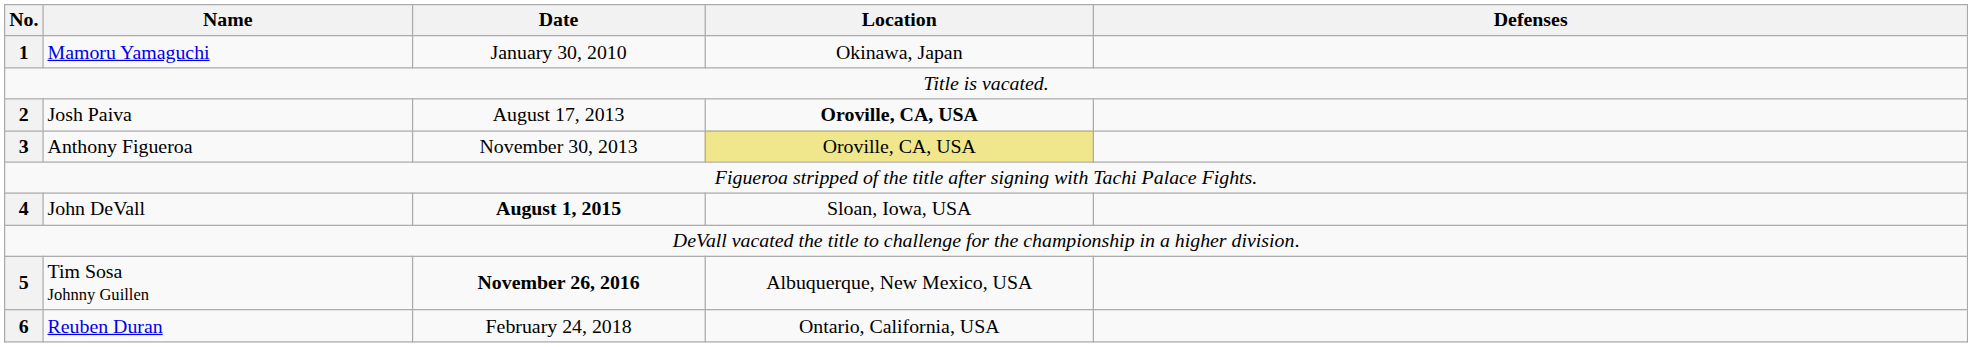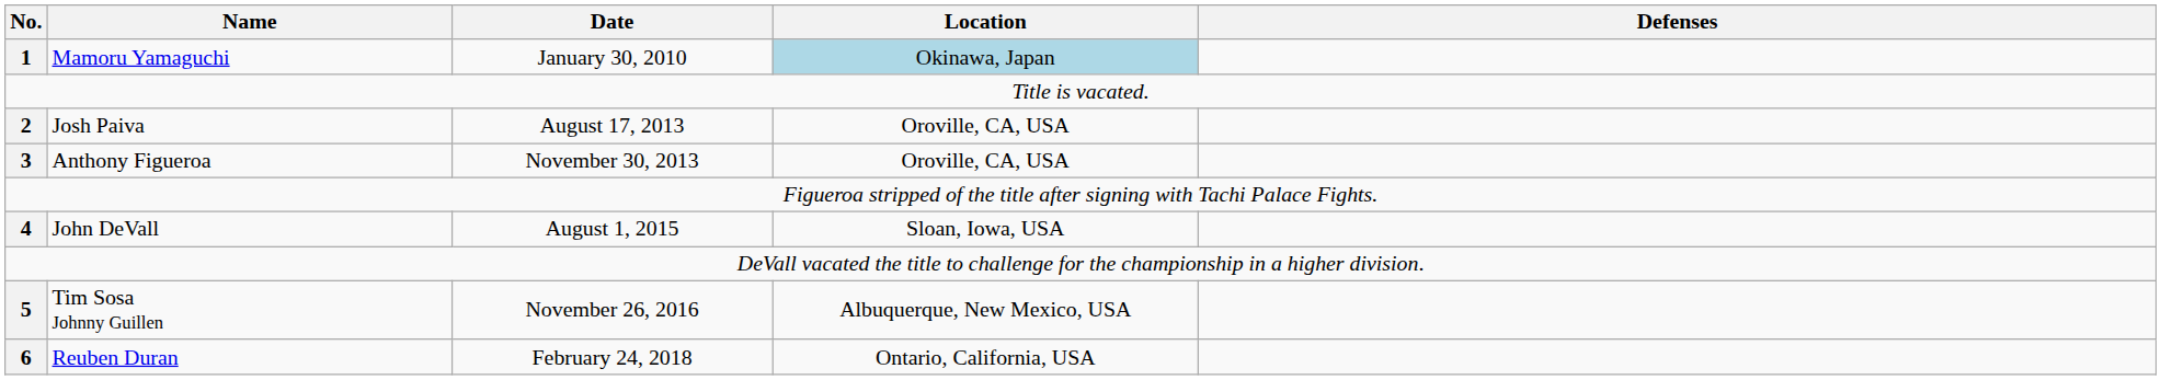Mamoru Yamaguchi | Location: no background -> lightblue background
Josh Paiva | Location: bold -> normal
Anthony Figueroa | Location: khaki background -> no background
John DeVall | Date: bold -> normal
Tim Sosa Johnny Guillen | Date: bold -> normal
